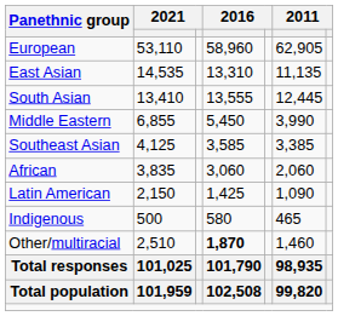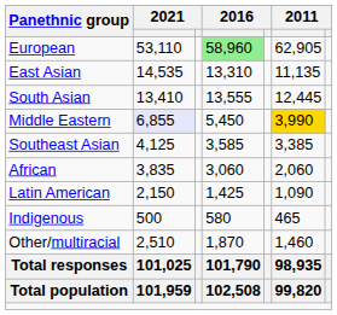European | column 4: no background -> lightgreen background
Middle Eastern | column 2: no background -> lavender background
Middle Eastern | column 6: no background -> gold background
Other/multiracial | column 4: bold -> normal
